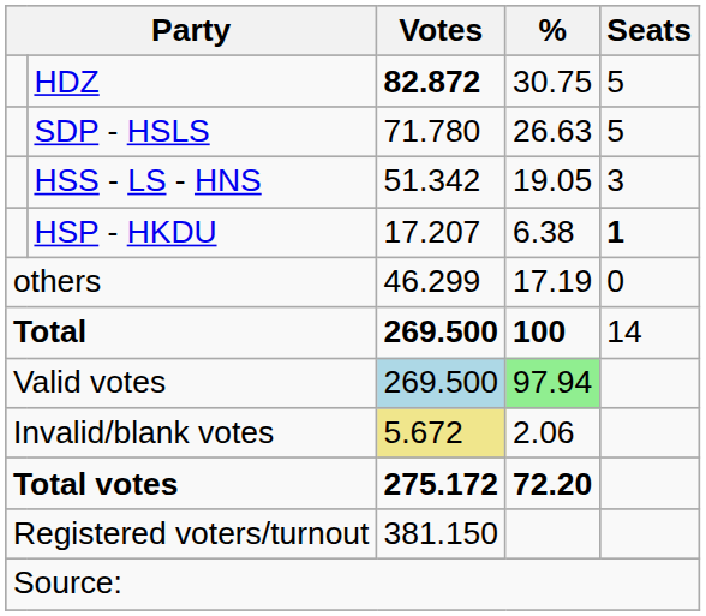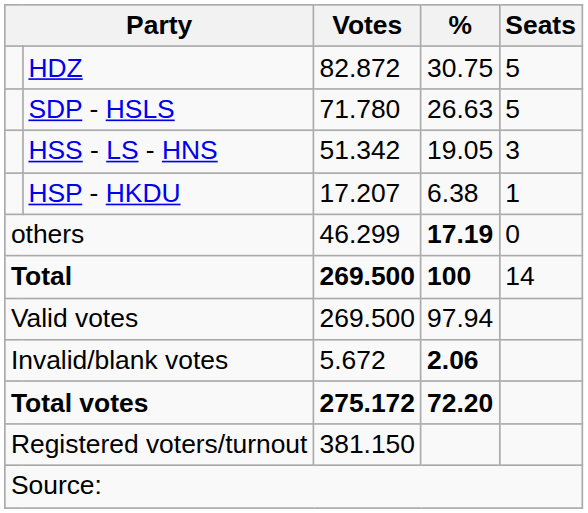HDZ | Votes: bold -> normal
HSP - HKDU | Seats: bold -> normal
others | %: normal -> bold
Valid votes | Votes: lightblue background -> no background
Valid votes | %: lightgreen background -> no background
Invalid/blank votes | Votes: khaki background -> no background
Invalid/blank votes | %: normal -> bold
